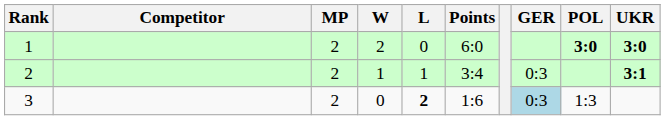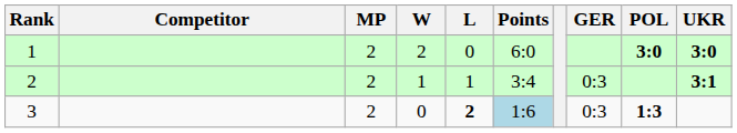3 | Points: no background -> lightblue background
3 | GER: lightblue background -> no background
3 | POL: normal -> bold
